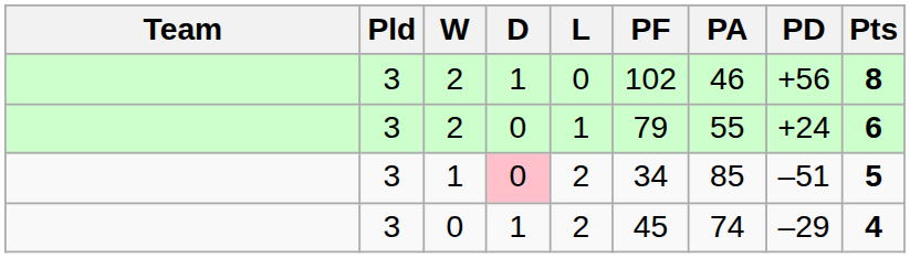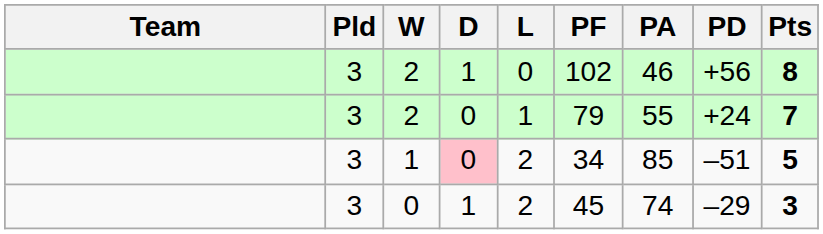row 3 | Pts: 6 -> 7
row 5 | Pts: 4 -> 3
